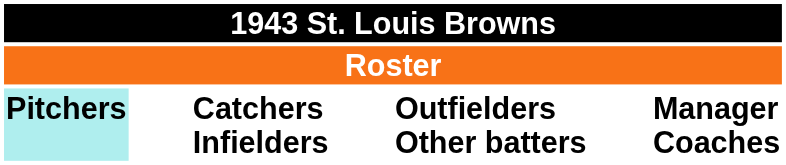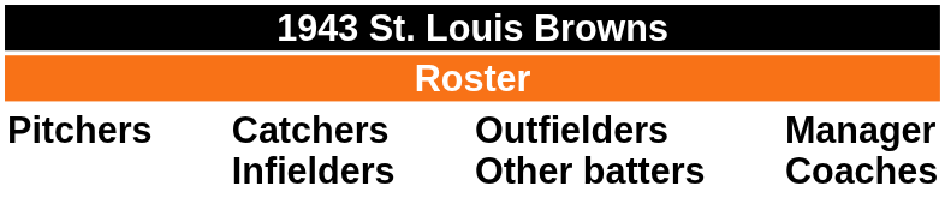Pitchers | column 1: paleturquoise background -> no background
